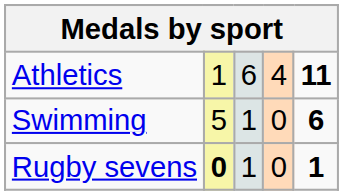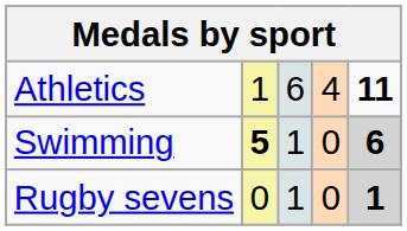Swimming | column 2: normal -> bold
Swimming | column 5: no background -> lightgrey background
Rugby sevens | column 2: bold -> normal
Rugby sevens | column 5: no background -> lightgrey background
